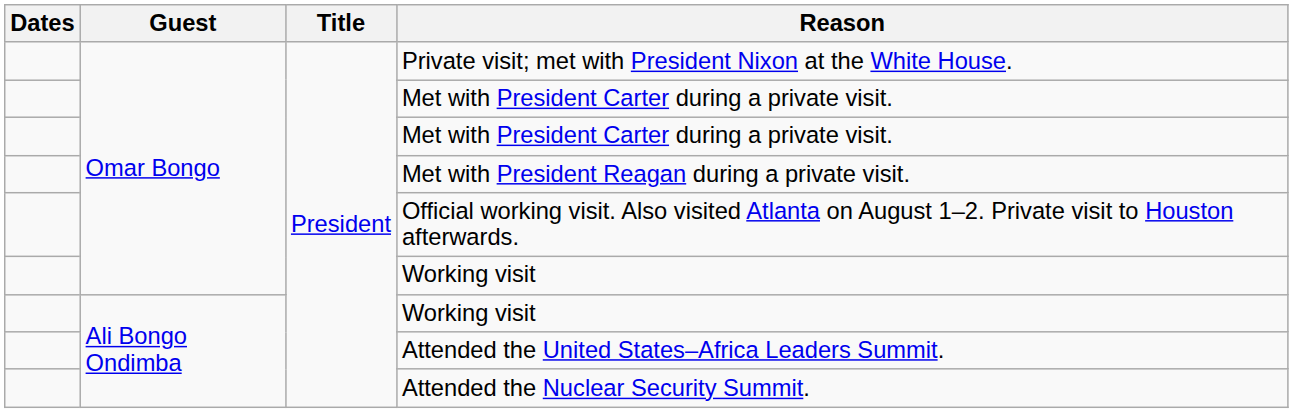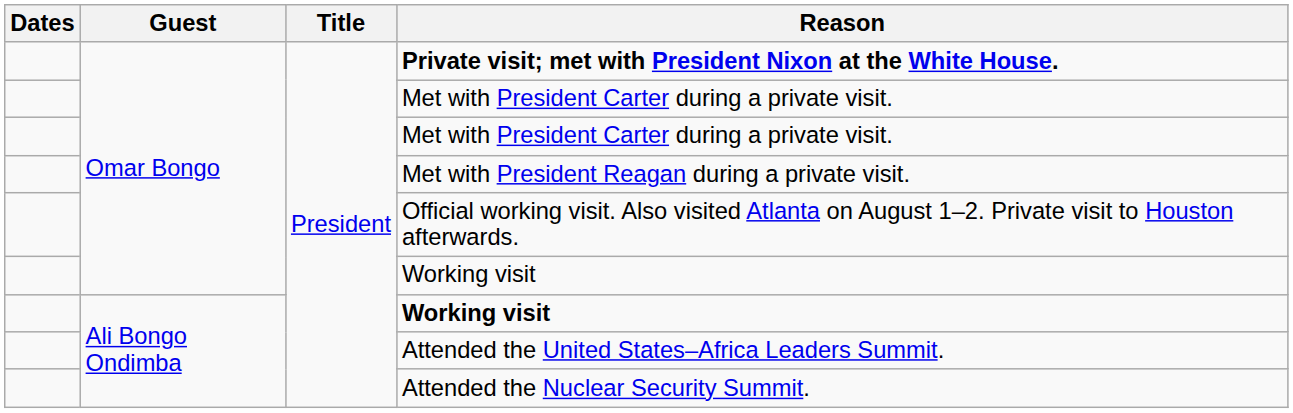Private visit; met with President Nixon at the White House. | Reason: normal -> bold
Ali Bongo Ondimba / Working visit | Reason: normal -> bold
